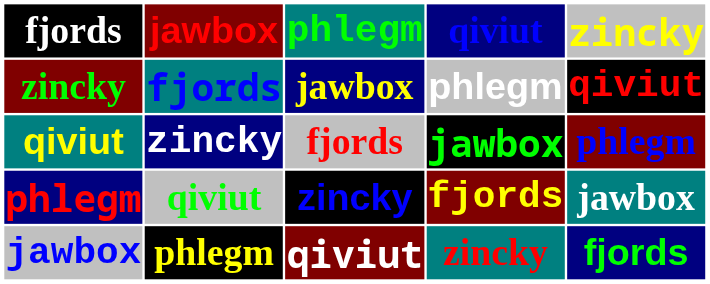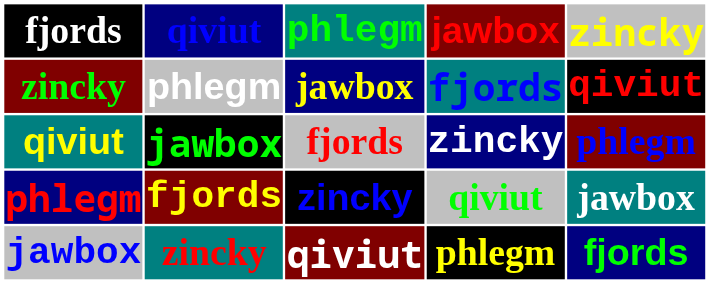columns swapped: jawbox <-> qiviut
